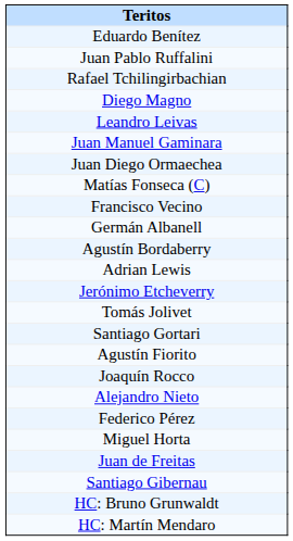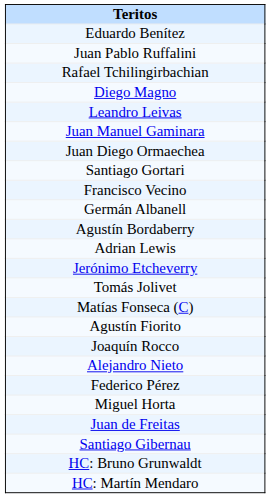row 9 | column 1: Matías Fonseca (C) -> Santiago Gortari
row 16 | column 1: Santiago Gortari -> Matías Fonseca (C)
